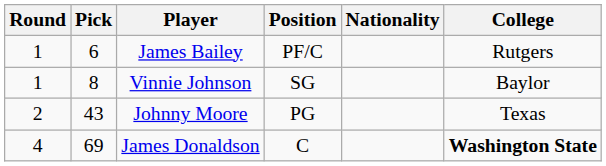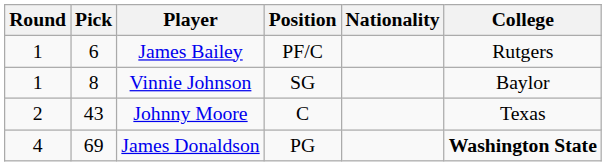Johnny Moore | Position: PG -> C
James Donaldson | Position: C -> PG
